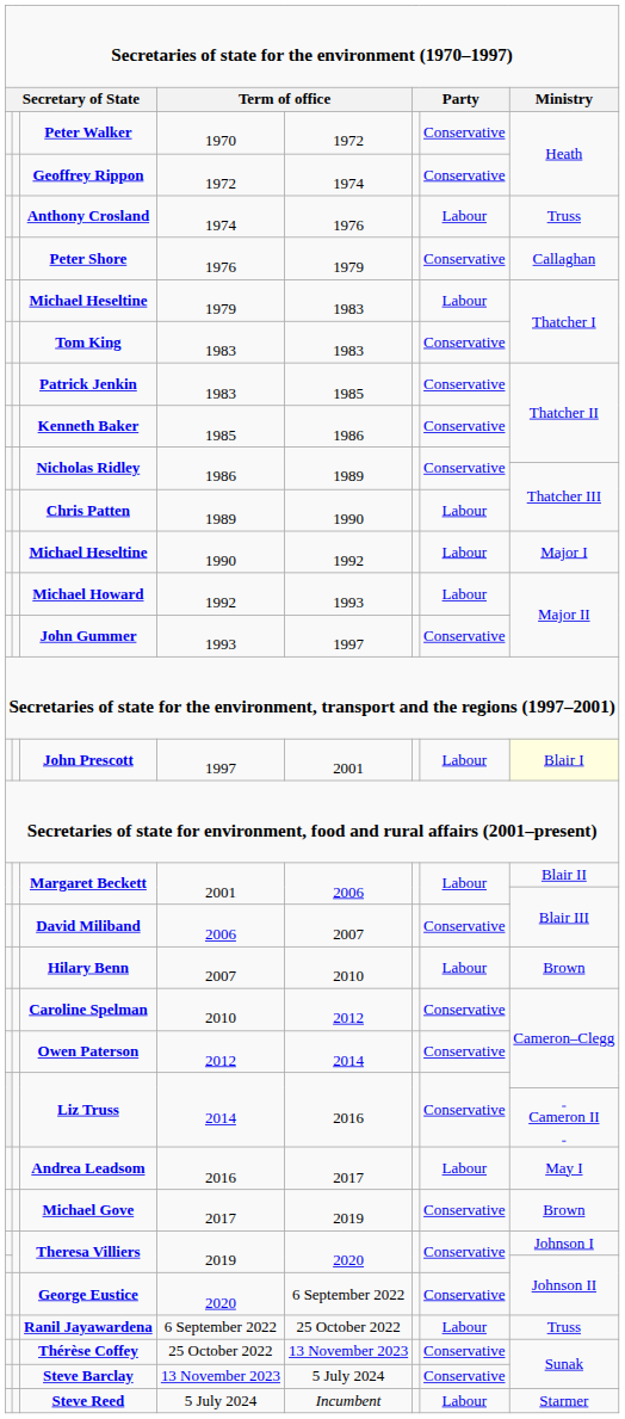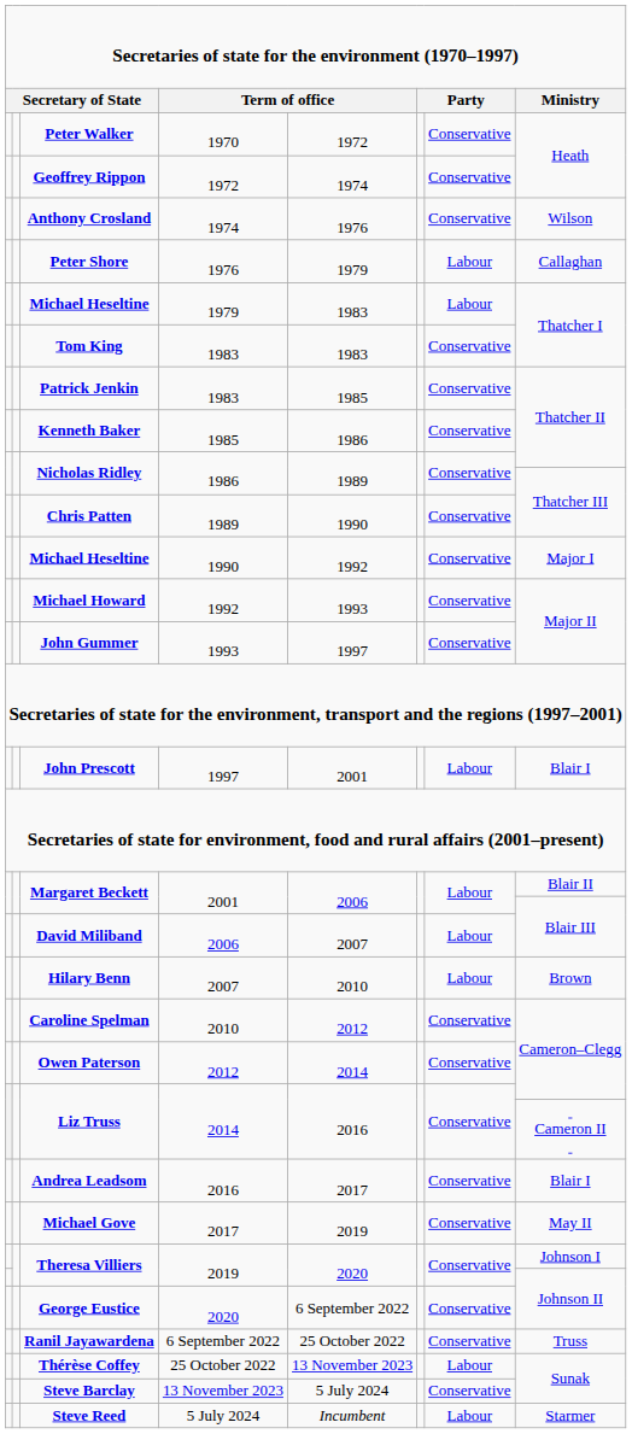Anthony Crosland | column 7: Labour -> Conservative
Anthony Crosland | column 8: Truss -> Wilson
Peter Shore | column 7: Conservative -> Labour
Chris Patten | column 7: Labour -> Conservative
Michael Heseltine / 1990 | column 7: Labour -> Conservative
Michael Howard | column 7: Labour -> Conservative
John Prescott | column 8: lightyellow background -> no background
David Miliband | column 7: Conservative -> Labour
Andrea Leadsom | column 7: Labour -> Conservative
Andrea Leadsom | column 8: May I -> Blair I
Michael Gove | column 8: Brown -> May II
Ranil Jayawardena | column 7: Labour -> Conservative
Thérèse Coffey | column 7: Conservative -> Labour
